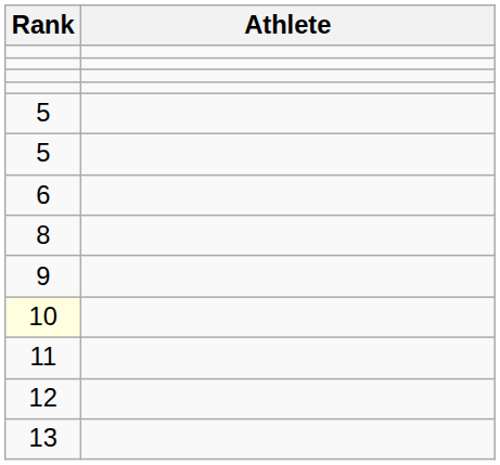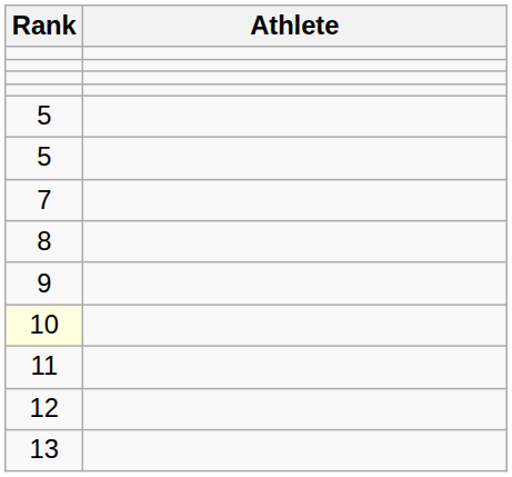row 8 | Rank: 6 -> 7
